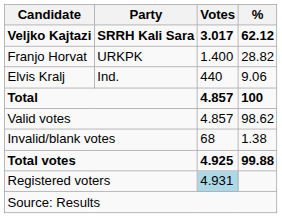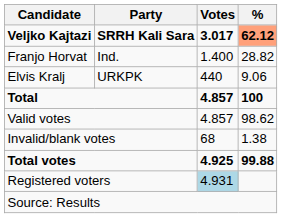Veljko Kajtazi | %: no background -> lightsalmon background
Franjo Horvat | Party: URKPK -> Ind.
Elvis Kralj | Party: Ind. -> URKPK
